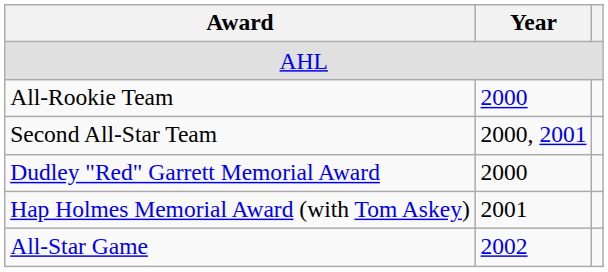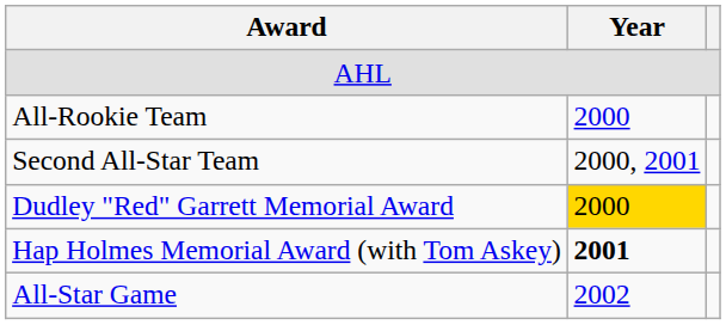Dudley "Red" Garrett Memorial Award | Year: no background -> gold background
Hap Holmes Memorial Award (with Tom Askey) | Year: normal -> bold
